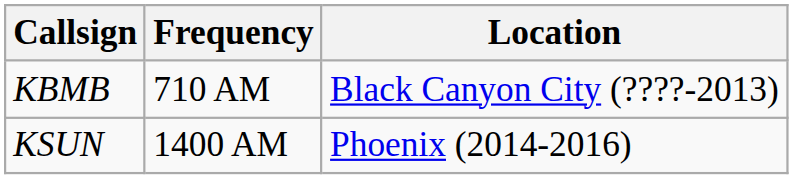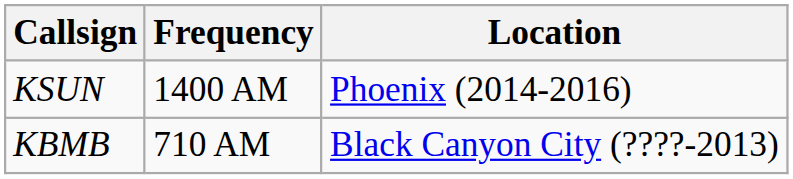rows swapped: KBMB <-> KSUN
